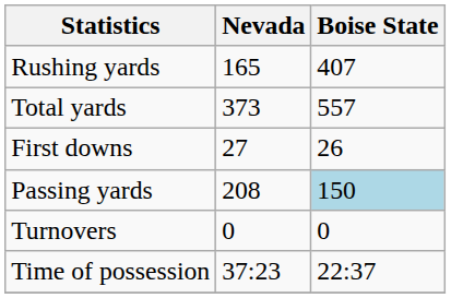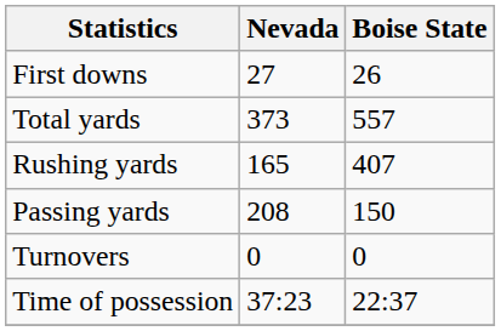rows swapped: First downs <-> Rushing yards
Passing yards | Boise State: lightblue background -> no background
